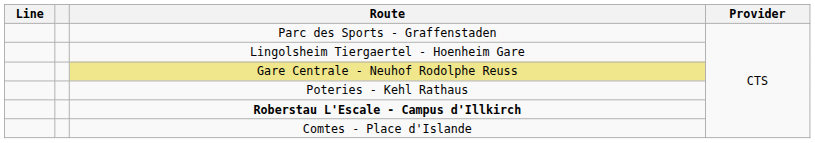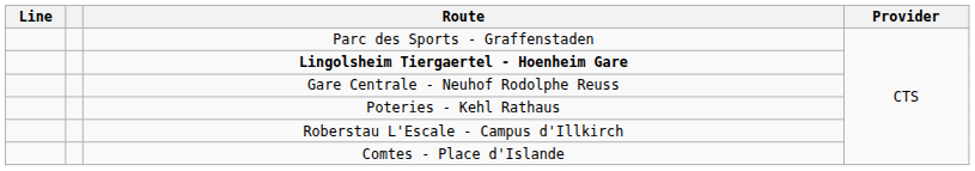Lingolsheim Tiergaertel - Hoenheim Gare | Route: normal -> bold
Gare Centrale - Neuhof Rodolphe Reuss | Route: khaki background -> no background
Roberstau L'Escale - Campus d'Illkirch | Route: bold -> normal
